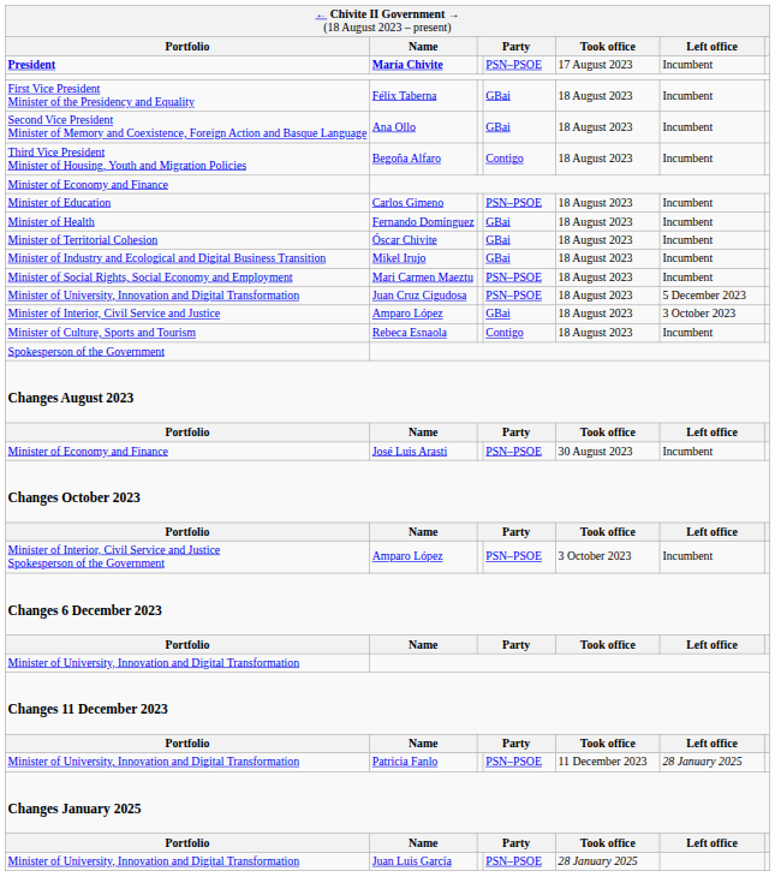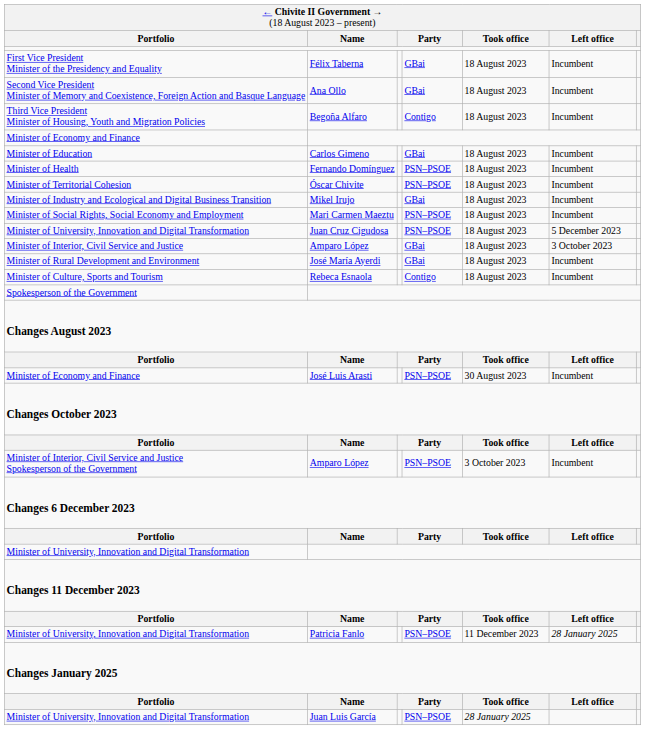- row: President | María Chivite | PSN–PSOE | 17 August 2023 | Incumbent
Minister of Education | column 4: PSN–PSOE -> GBai
Minister of Health | column 4: GBai -> PSN–PSOE
Minister of Territorial Cohesion | column 4: GBai -> PSN–PSOE
+ row: Minister of Rural Development and Environment | José María Ayerdi | GBai | 18 August 2023 | Incumbent
